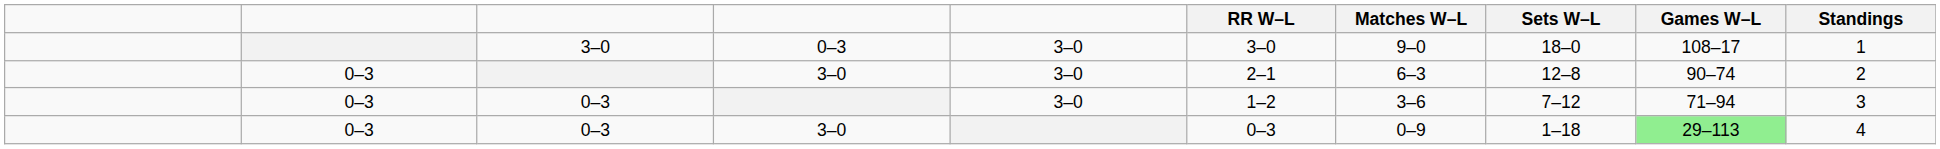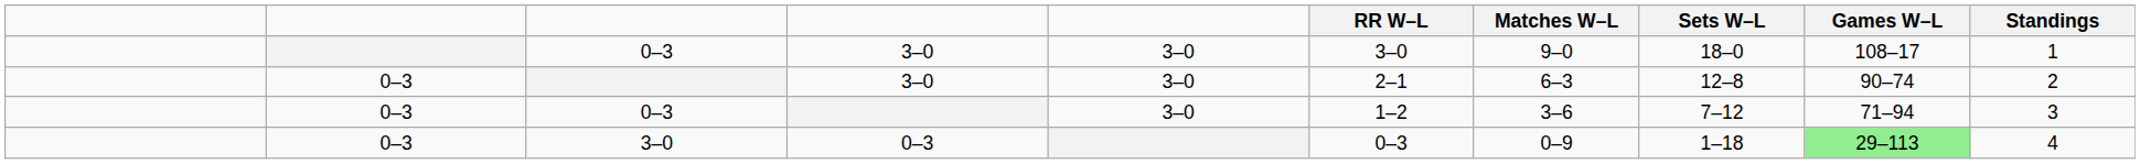row 2 | column 3: 3–0 -> 0–3
row 2 | column 4: 0–3 -> 3–0
row 5 | column 3: 0–3 -> 3–0
row 5 | column 4: 3–0 -> 0–3
